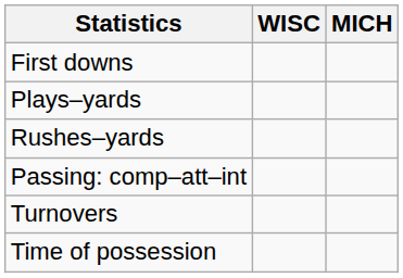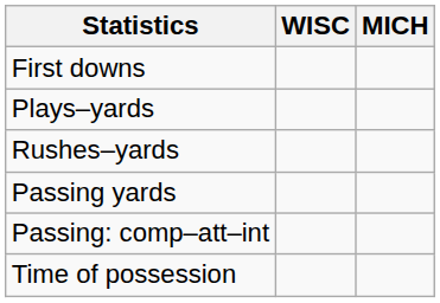+ row: Passing yards
- row: Turnovers
